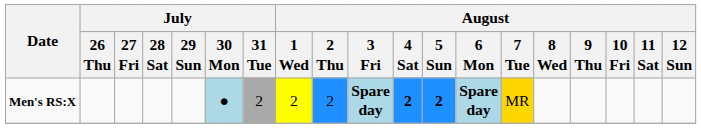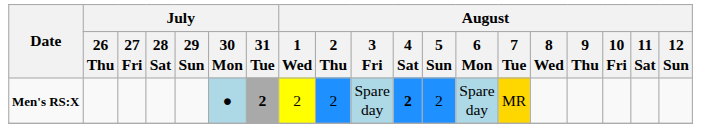Men's RS:X | July / 31 Tue: normal -> bold
Men's RS:X | August / 3 Fri: bold -> normal
Men's RS:X | August / 5 Sun: bold -> normal
Men's RS:X | August / 6 Mon: bold -> normal
